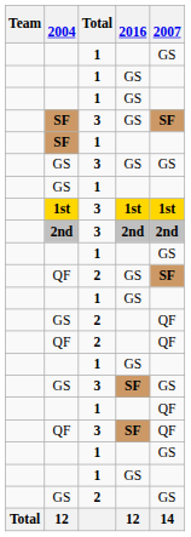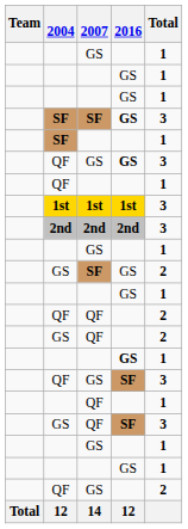columns swapped: 2007 <-> Total
row 5 | 2016: normal -> bold
row 7 | 2004: GS -> QF
row 7 | 2016: normal -> bold
row 8 | 2004: GS -> QF
row 12 | 2004: QF -> GS
row 14 | 2004: GS -> QF
row 15 | 2004: QF -> GS
row 16 | 2016: normal -> bold
row 17 | 2004: GS -> QF
row 19 | 2004: QF -> GS
row 22 | 2004: GS -> QF
